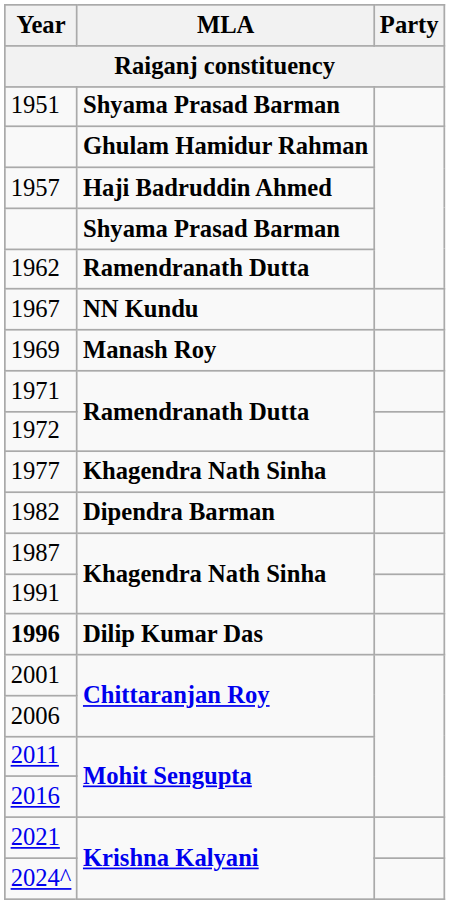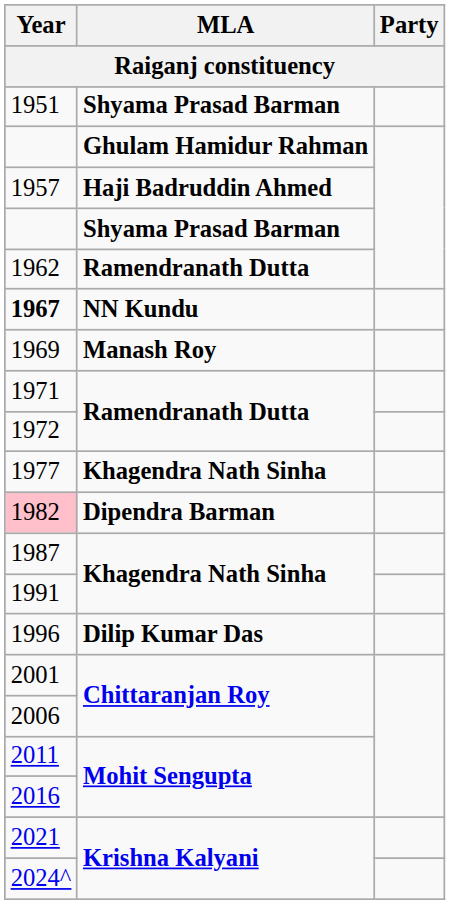1967 | Year: normal -> bold
1982 | Year: no background -> pink background
1996 | Year: bold -> normal
